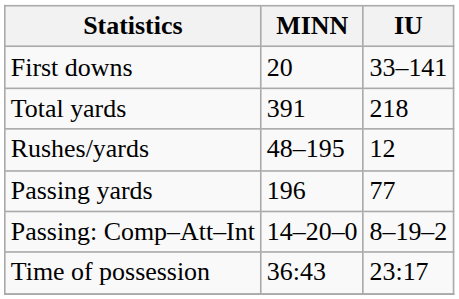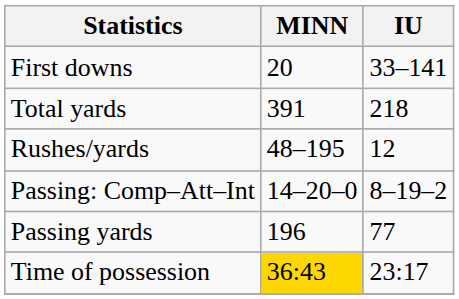rows swapped: Passing yards <-> Passing: Comp–Att–Int
Time of possession | MINN: no background -> gold background
